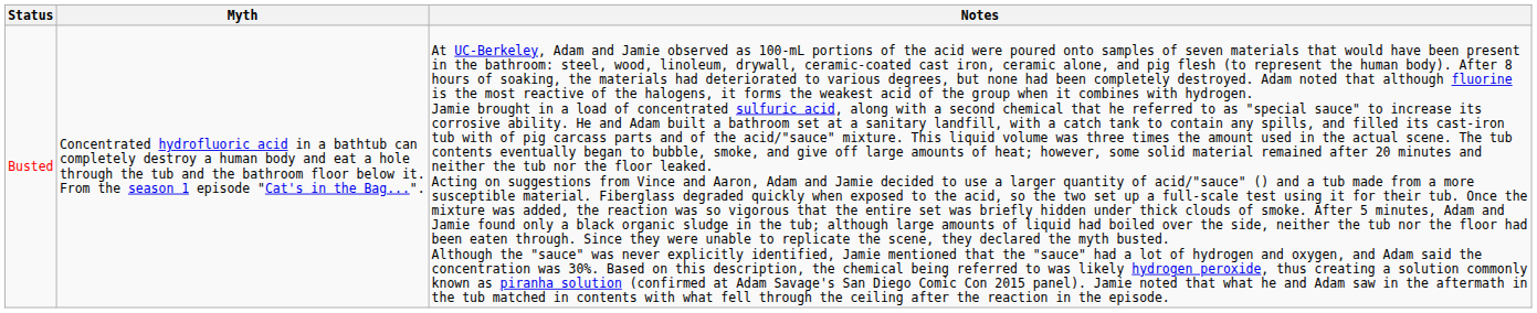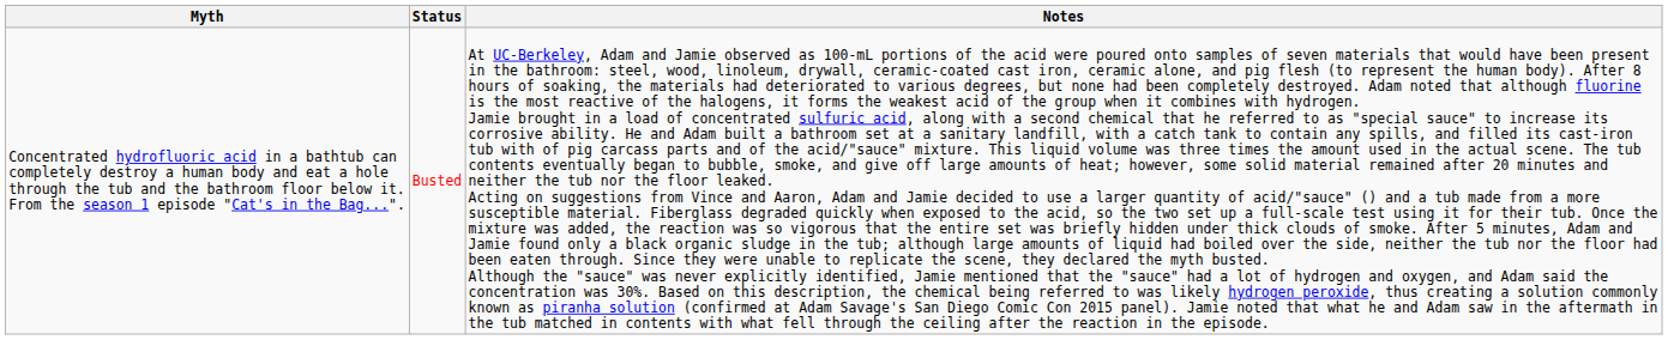columns swapped: Myth <-> Status
